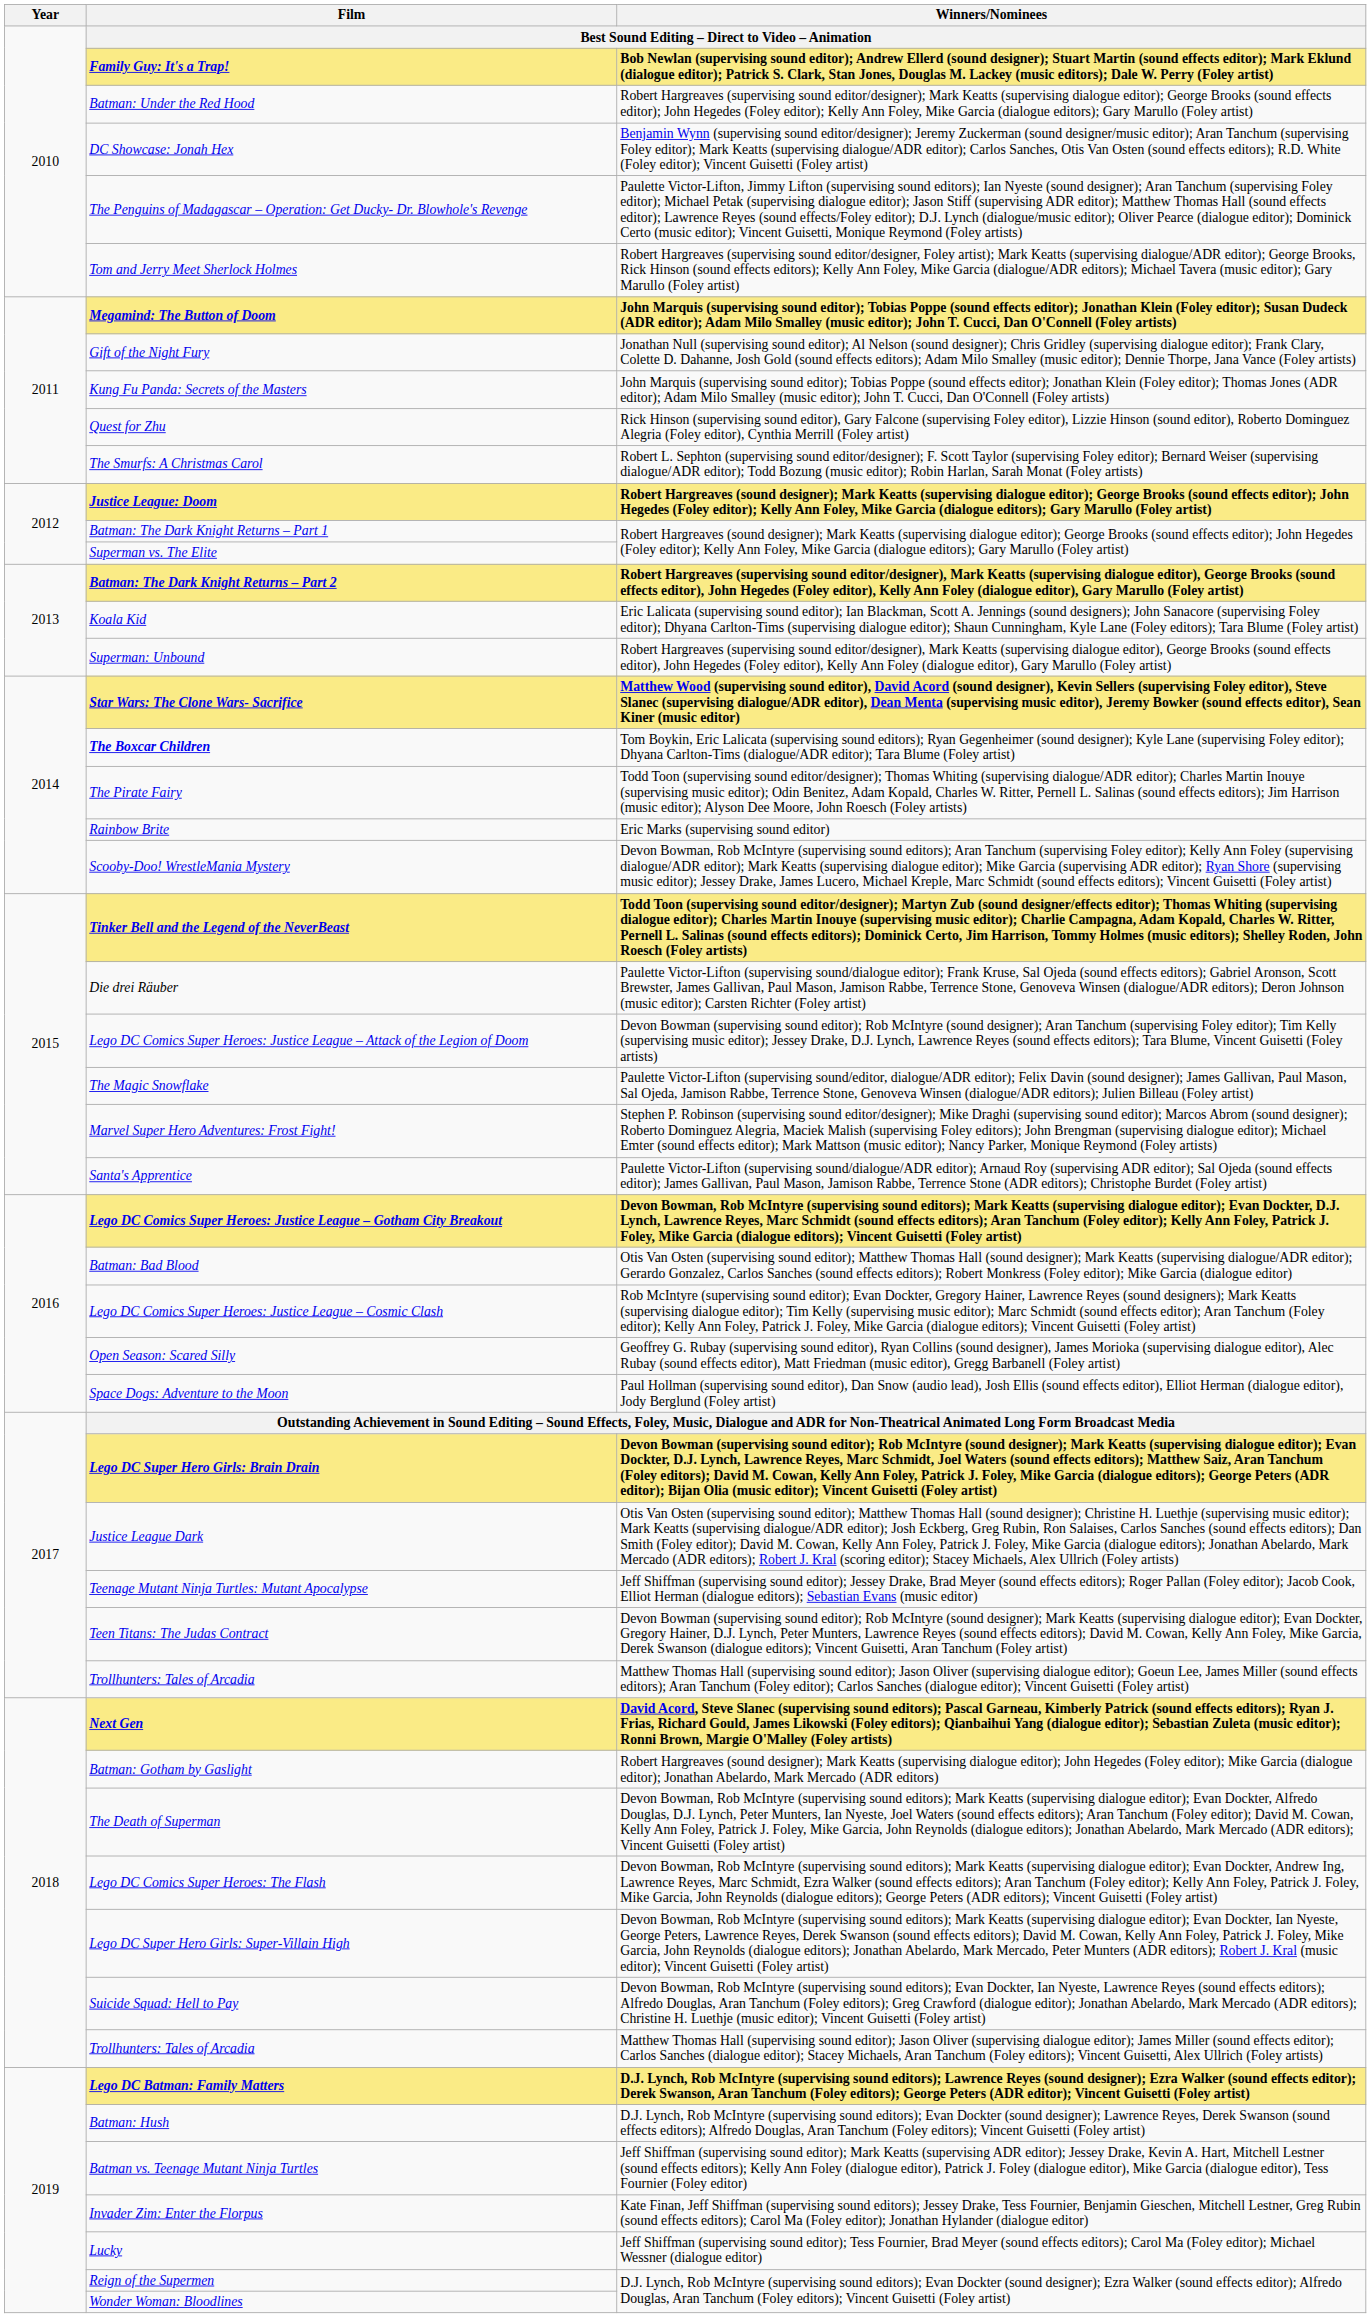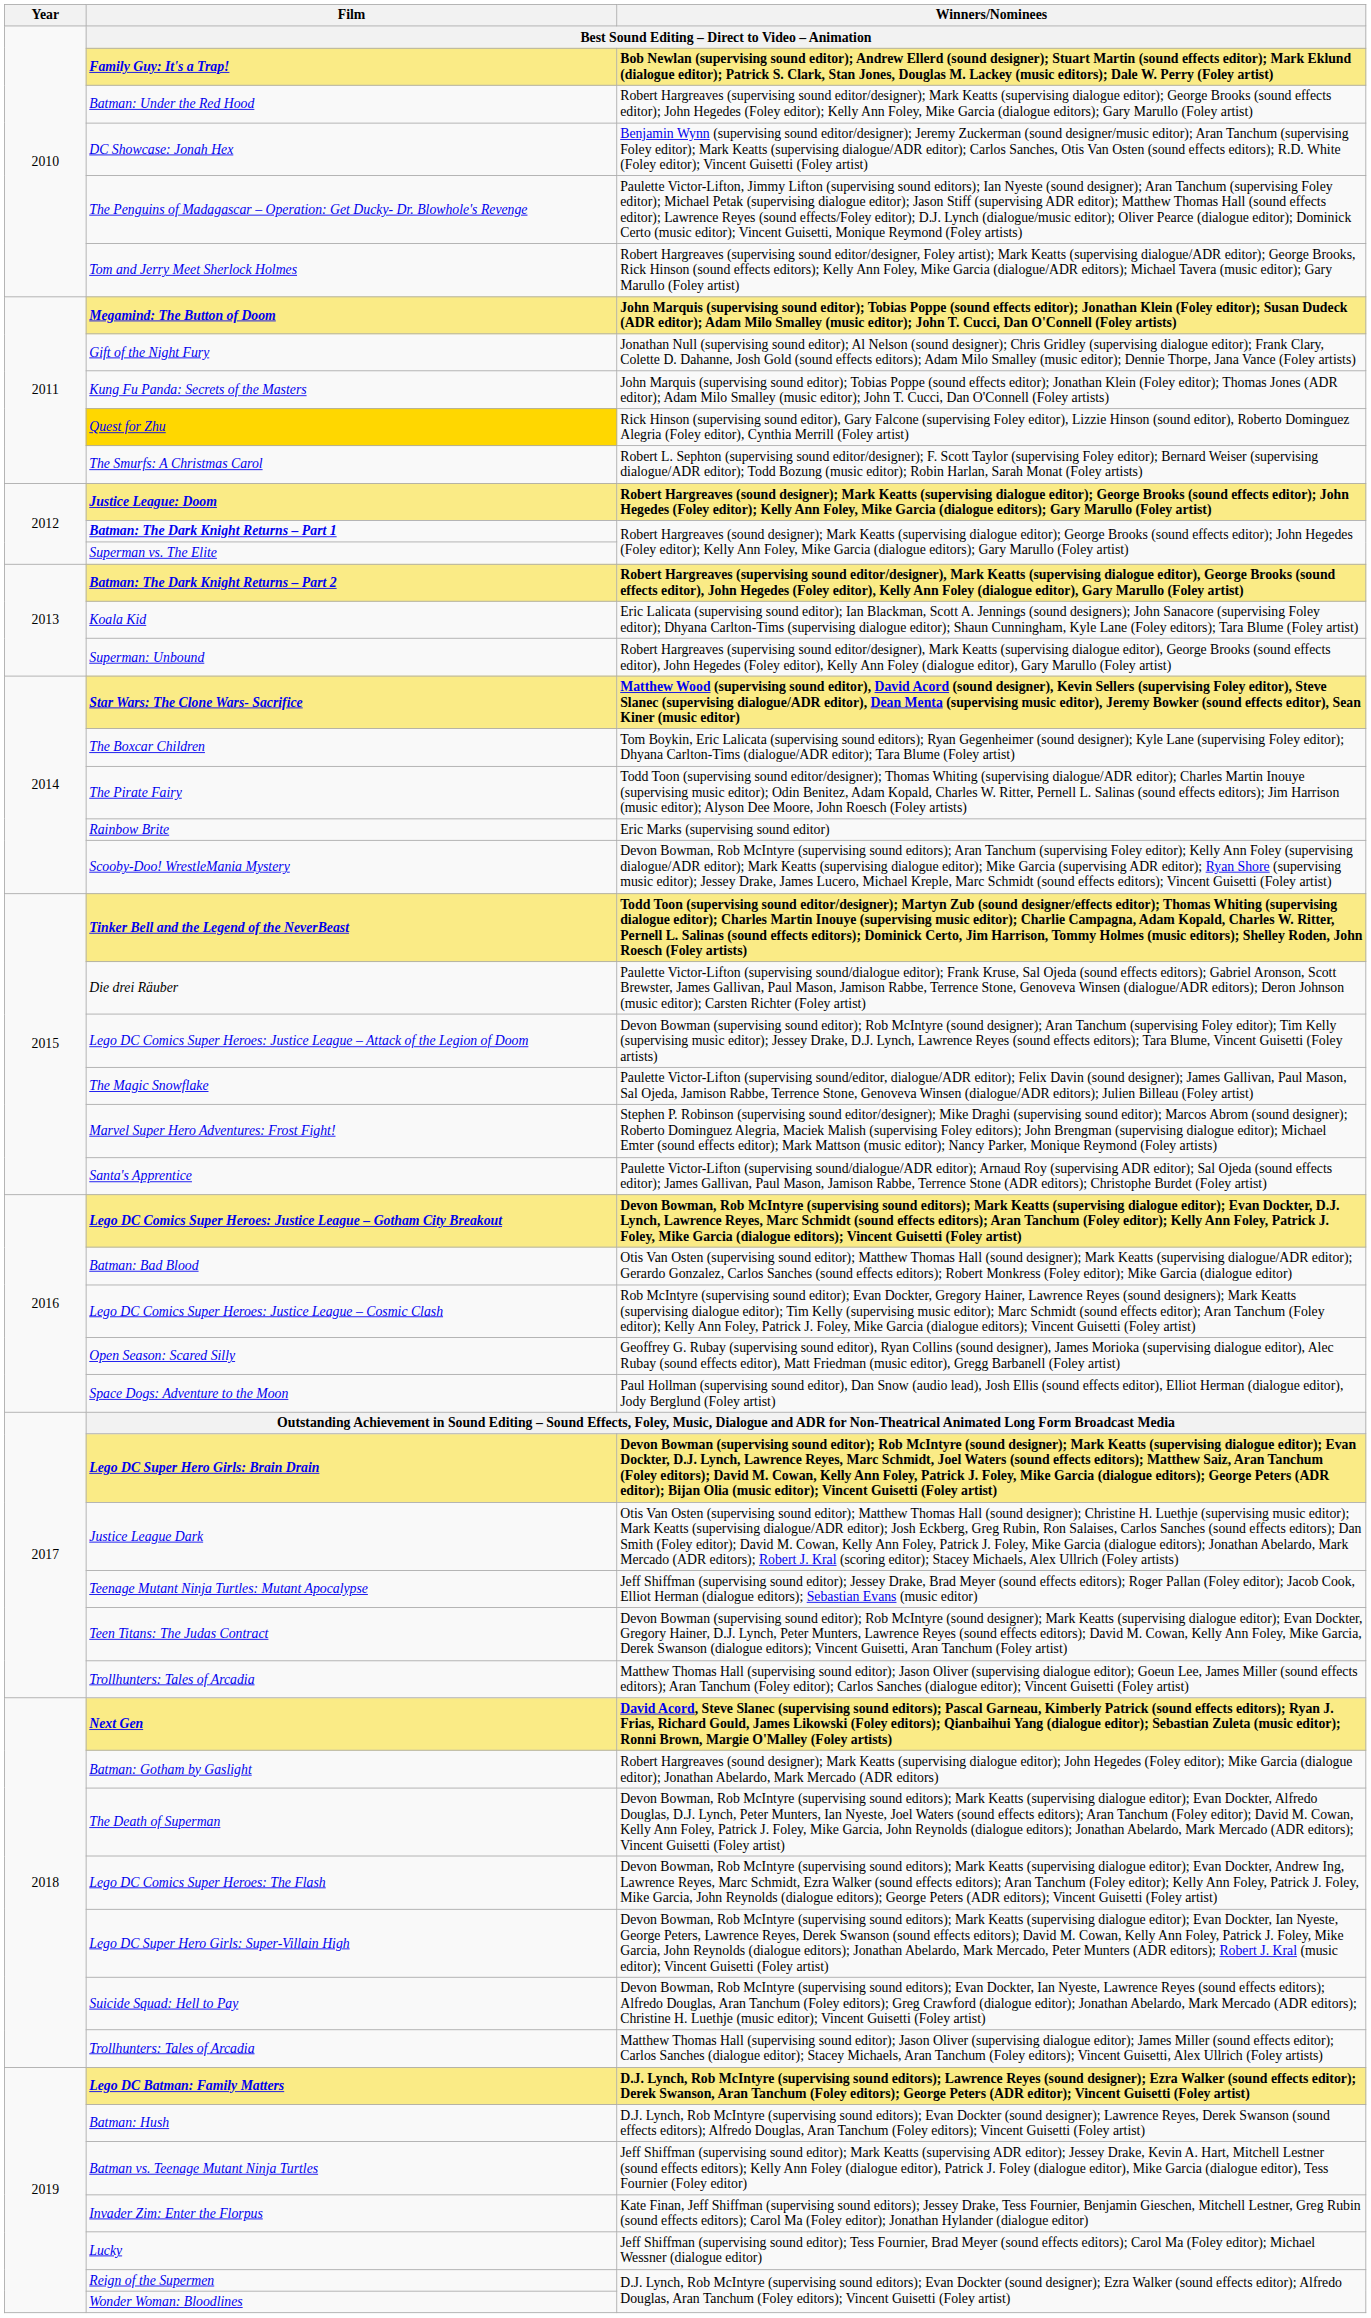Quest for Zhu | Film: no background -> gold background
Batman: The Dark Knight Returns – Part 1 | Film: normal -> bold
The Boxcar Children | Film: bold -> normal
